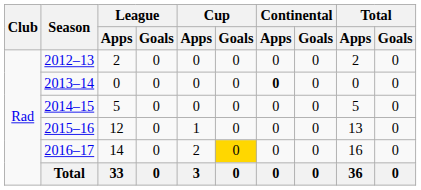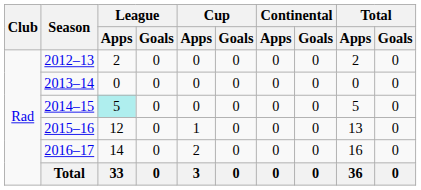2013–14 | Continental / Apps: bold -> normal
2014–15 | League / Apps: no background -> paleturquoise background
2016–17 | Cup / Goals: gold background -> no background
